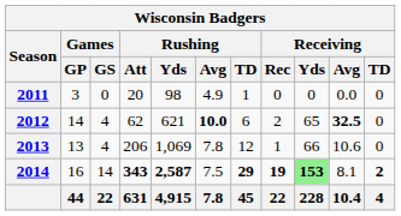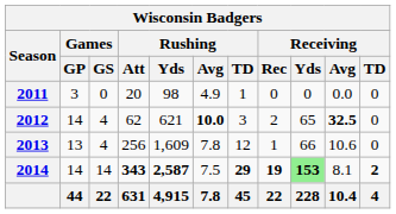2012 | Rushing / TD: 6 -> 3
2013 | Rushing / Att: 206 -> 256
2013 | Rushing / Yds: 1,069 -> 1,609
2014 | Games / GP: 16 -> 14
